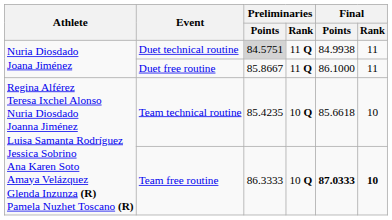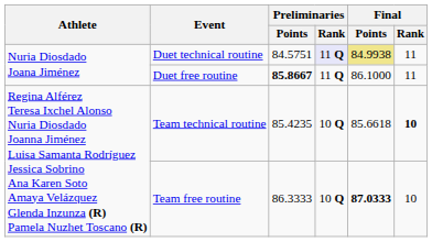Duet technical routine | Preliminaries / Points: lightgrey background -> no background
Duet technical routine | Preliminaries / Rank: no background -> lavender background
Duet technical routine | Final / Points: no background -> khaki background
Duet free routine | Preliminaries / Points: normal -> bold
Team technical routine | Final / Rank: normal -> bold
Team free routine | Final / Rank: bold -> normal
